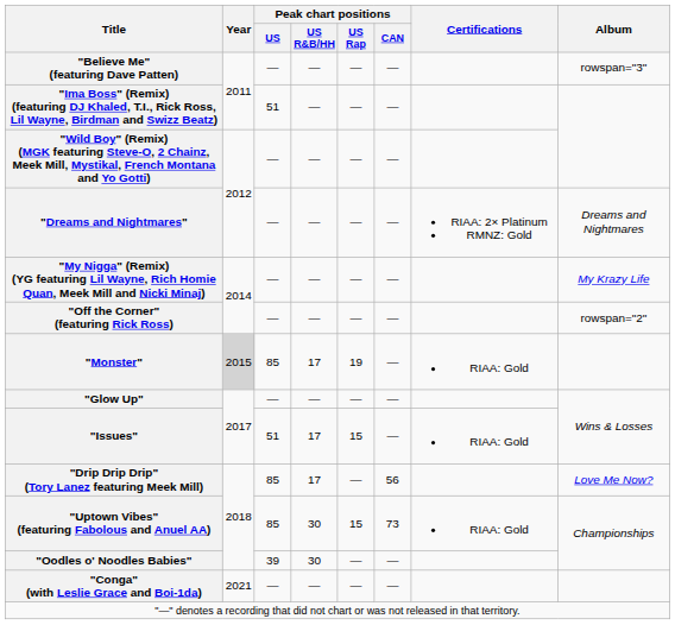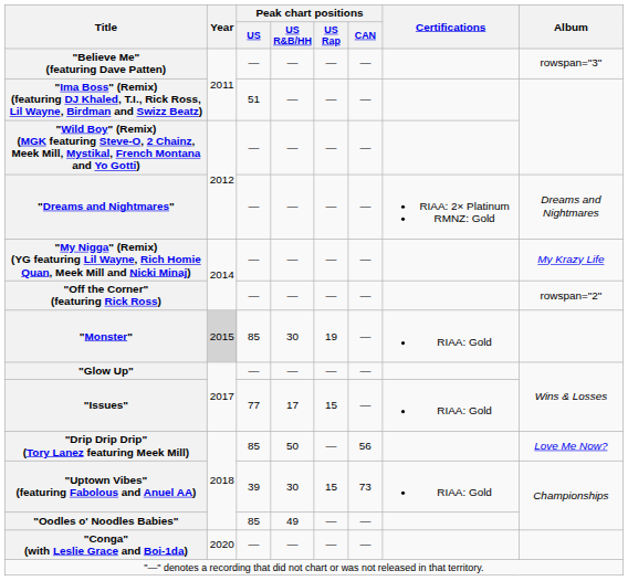"Monster" | Peak chart positions / US R&B/HH: 17 -> 30
"Issues" | Peak chart positions / US: 51 -> 77
"Drip Drip Drip" (Tory Lanez featuring Meek Mill) | Peak chart positions / US R&B/HH: 17 -> 50
"Uptown Vibes" (featuring Fabolous and Anuel AA) | Peak chart positions / US: 85 -> 39
"Oodles o' Noodles Babies" | Peak chart positions / US: 39 -> 85
"Oodles o' Noodles Babies" | Peak chart positions / US R&B/HH: 30 -> 49
"Conga" (with Leslie Grace and Boi-1da) | Year: 2021 -> 2020
